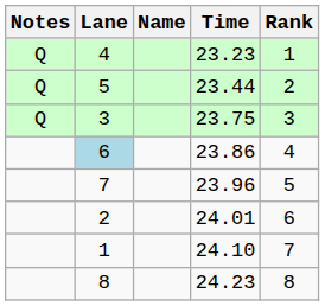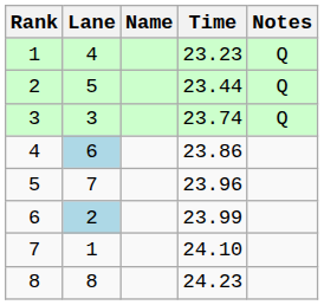columns swapped: Rank <-> Notes
row 4 | Time: 23.75 -> 23.74
row 7 | Lane: no background -> lightblue background
row 7 | Time: 24.01 -> 23.99
